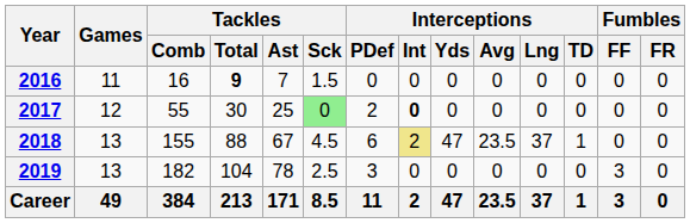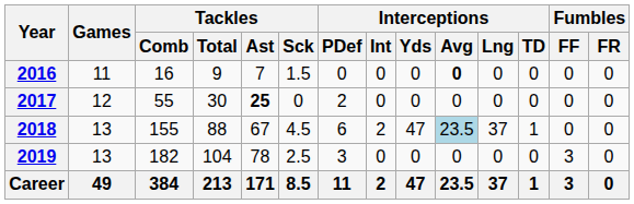2016 | Tackles / Total: bold -> normal
2016 | Interceptions / Avg: normal -> bold
2017 | Tackles / Ast: normal -> bold
2017 | Tackles / Sck: lightgreen background -> no background
2017 | Interceptions / Int: bold -> normal
2018 | Interceptions / Int: khaki background -> no background
2018 | Interceptions / Avg: no background -> lightblue background
